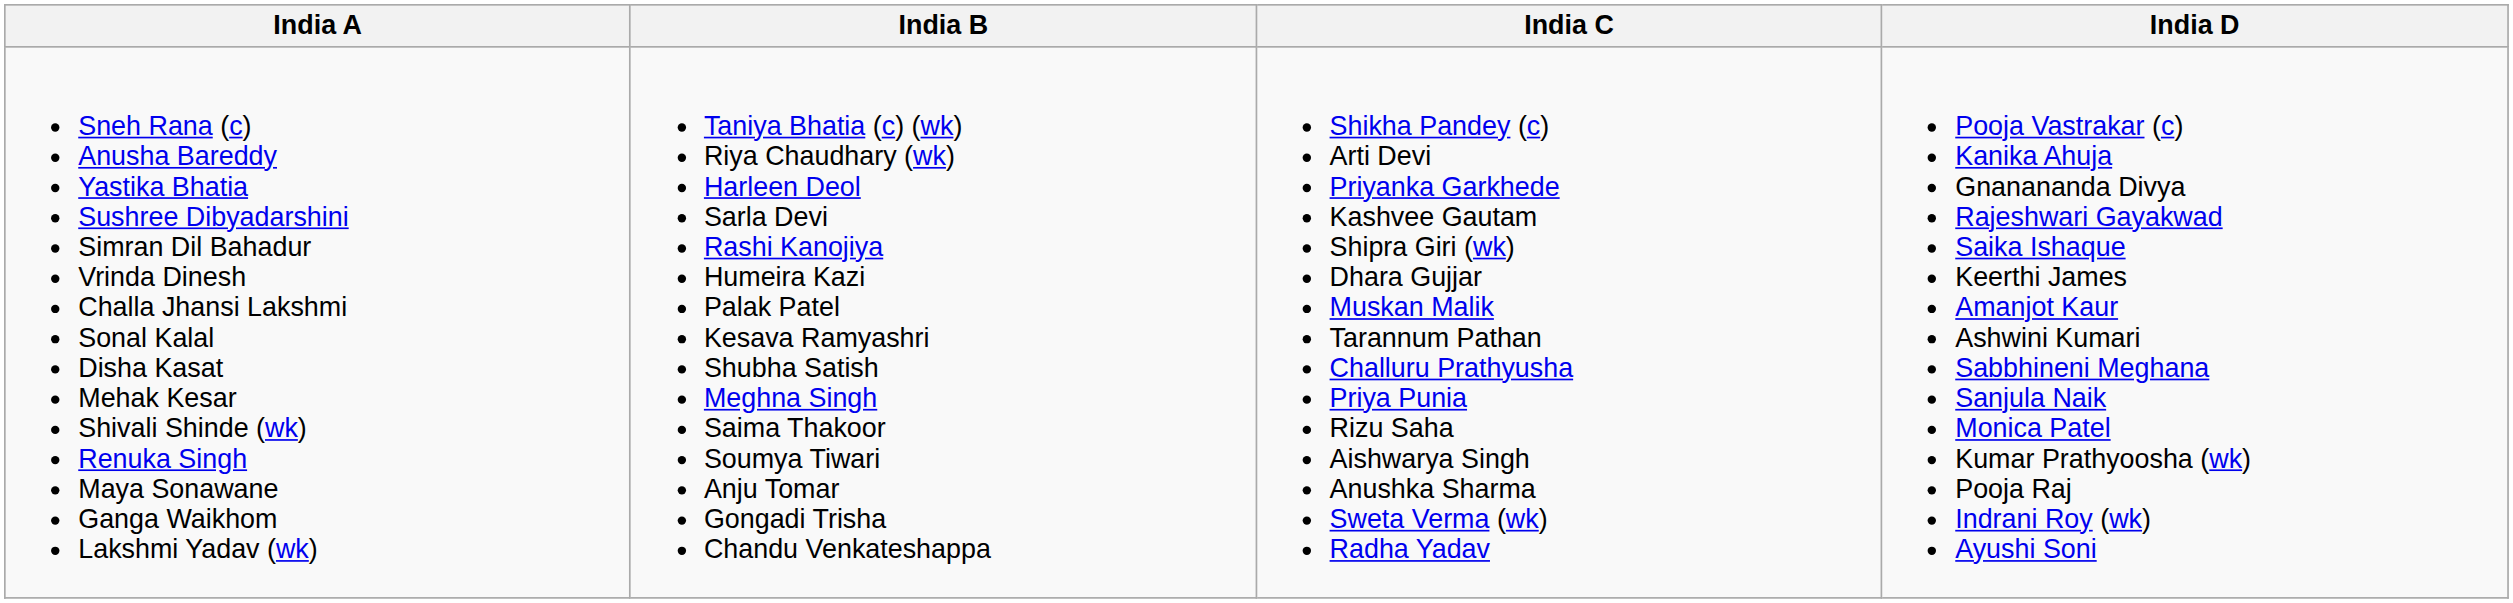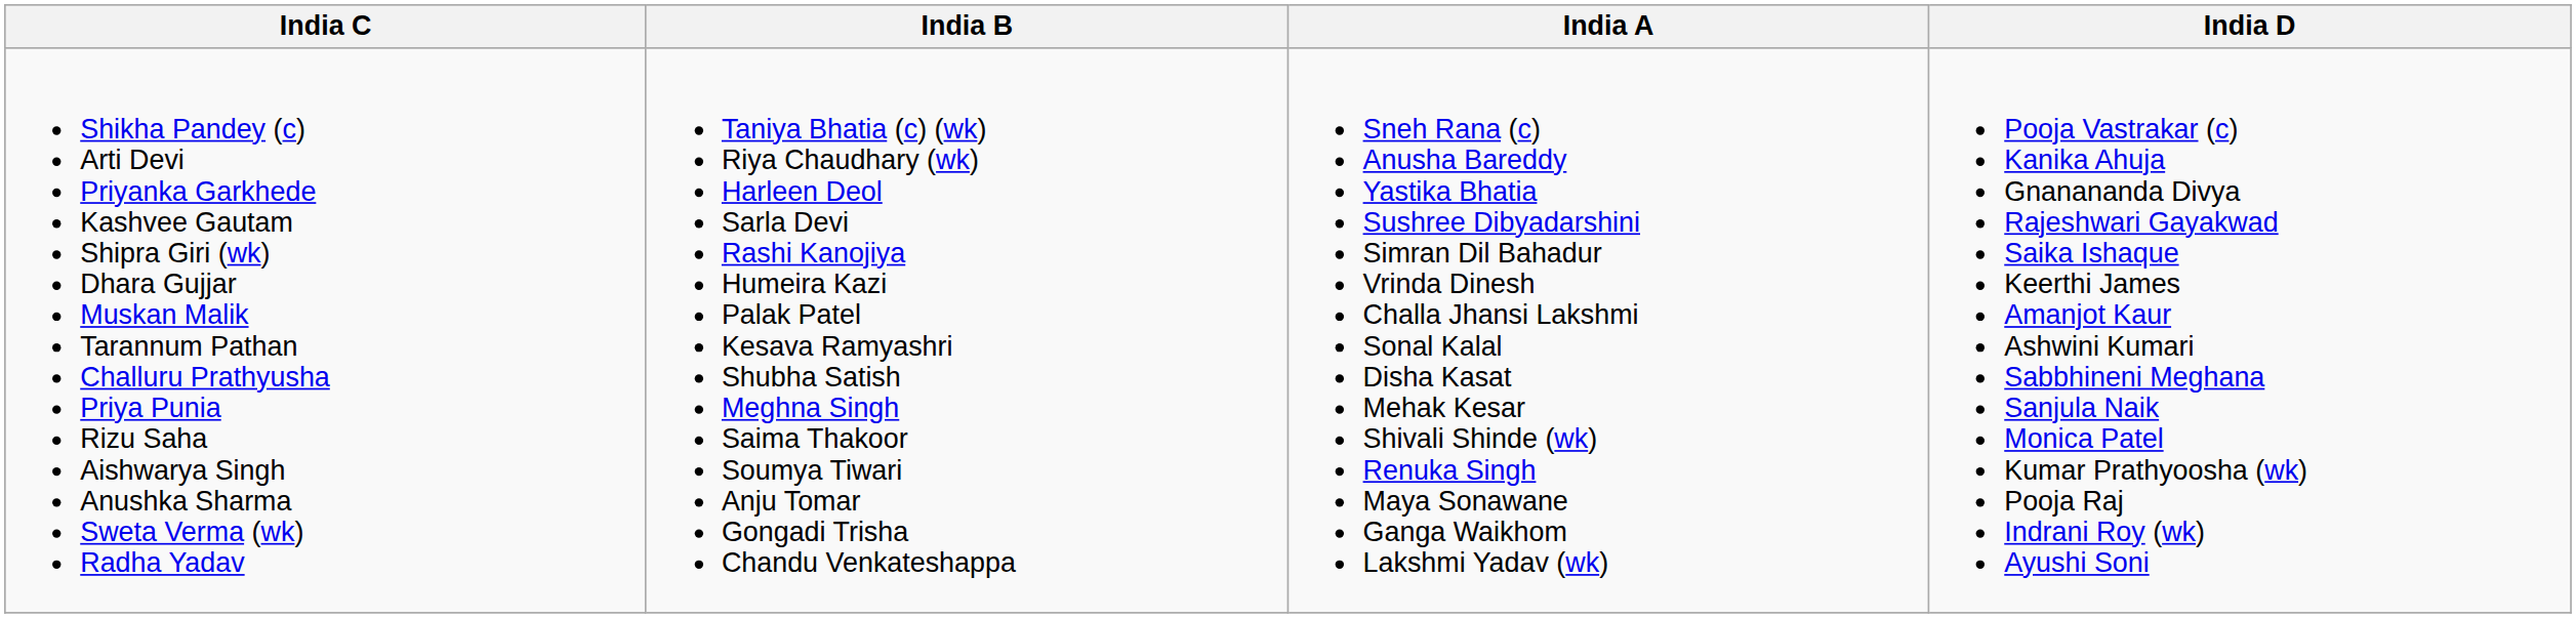columns swapped: India A <-> India C
